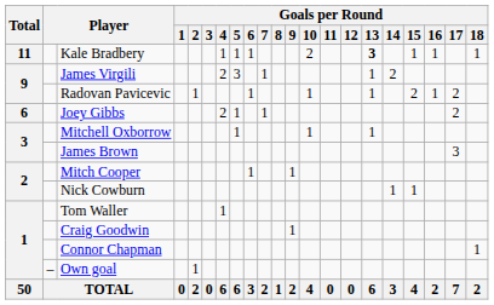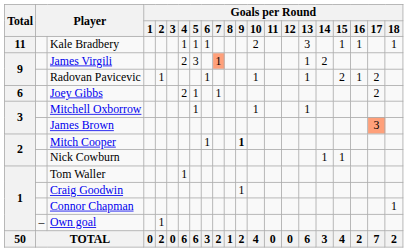Kale Bradbery | Goals per Round / 13: bold -> normal
James Virgili | Goals per Round / 7: no background -> lightsalmon background
James Brown | Goals per Round / 17: no background -> lightsalmon background
Mitch Cooper | Goals per Round / 9: normal -> bold
